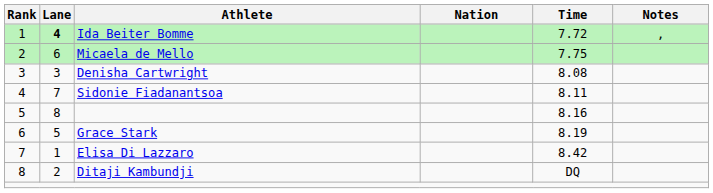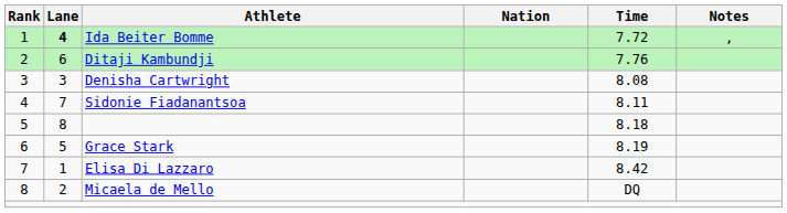row 3 | Athlete: Micaela de Mello -> Ditaji Kambundji
row 3 | Time: 7.75 -> 7.76
row 6 | Time: 8.16 -> 8.18
row 9 | Athlete: Ditaji Kambundji -> Micaela de Mello
